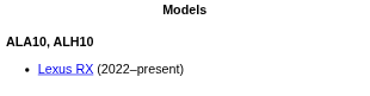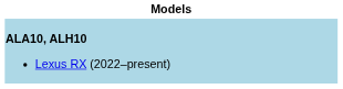row 2 | column 1: no background -> lightblue background
